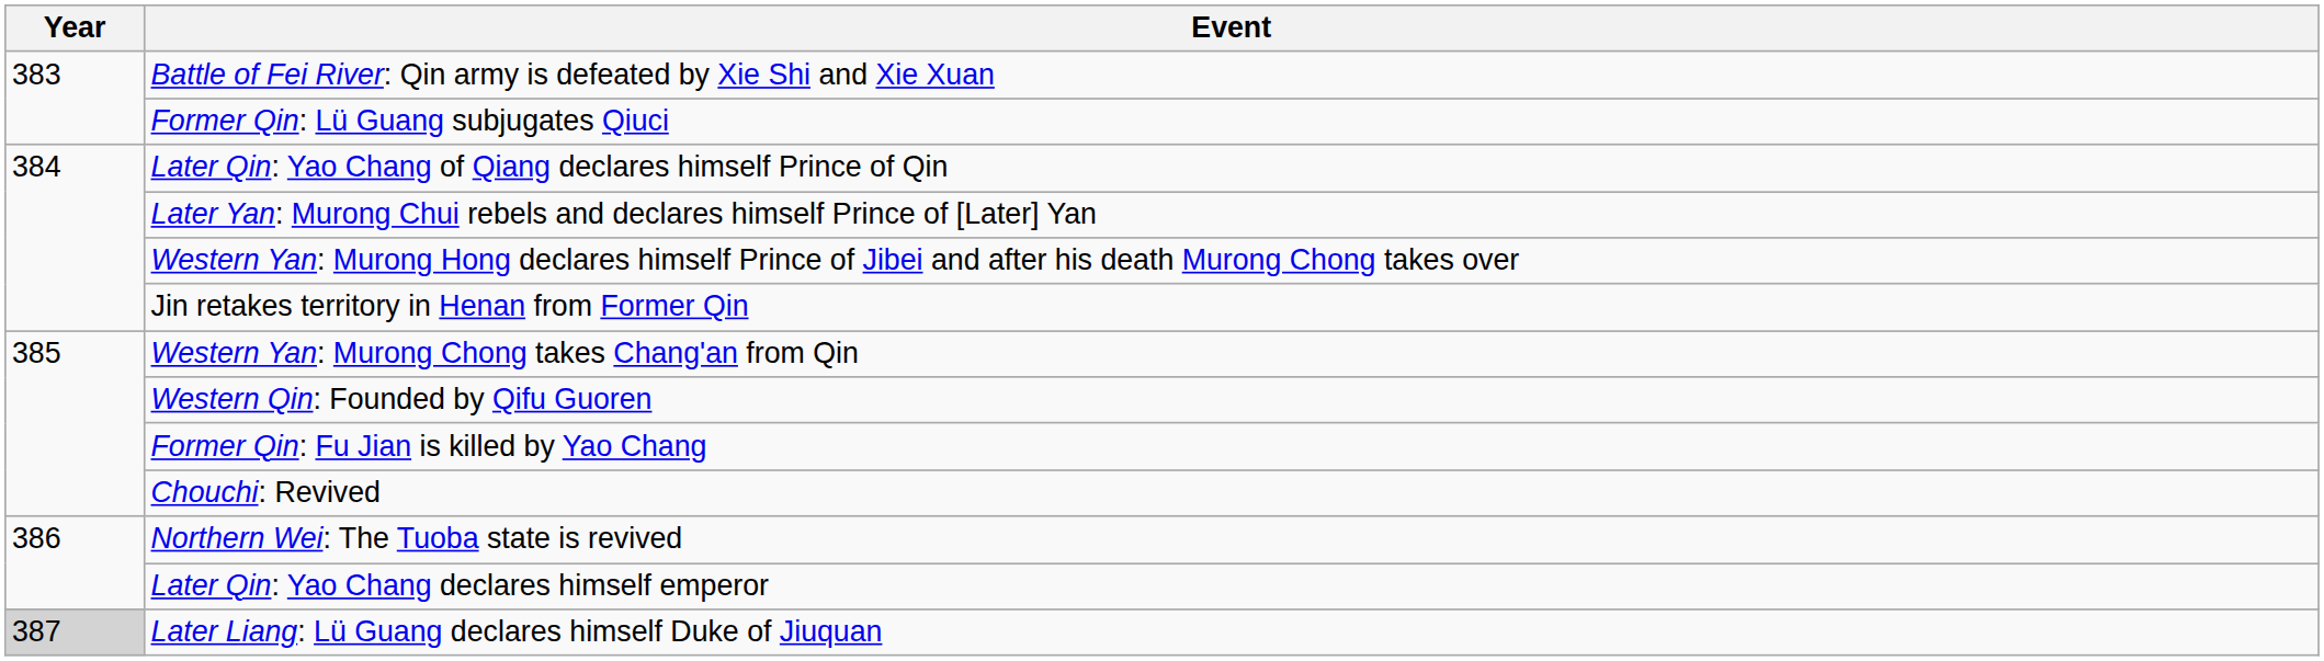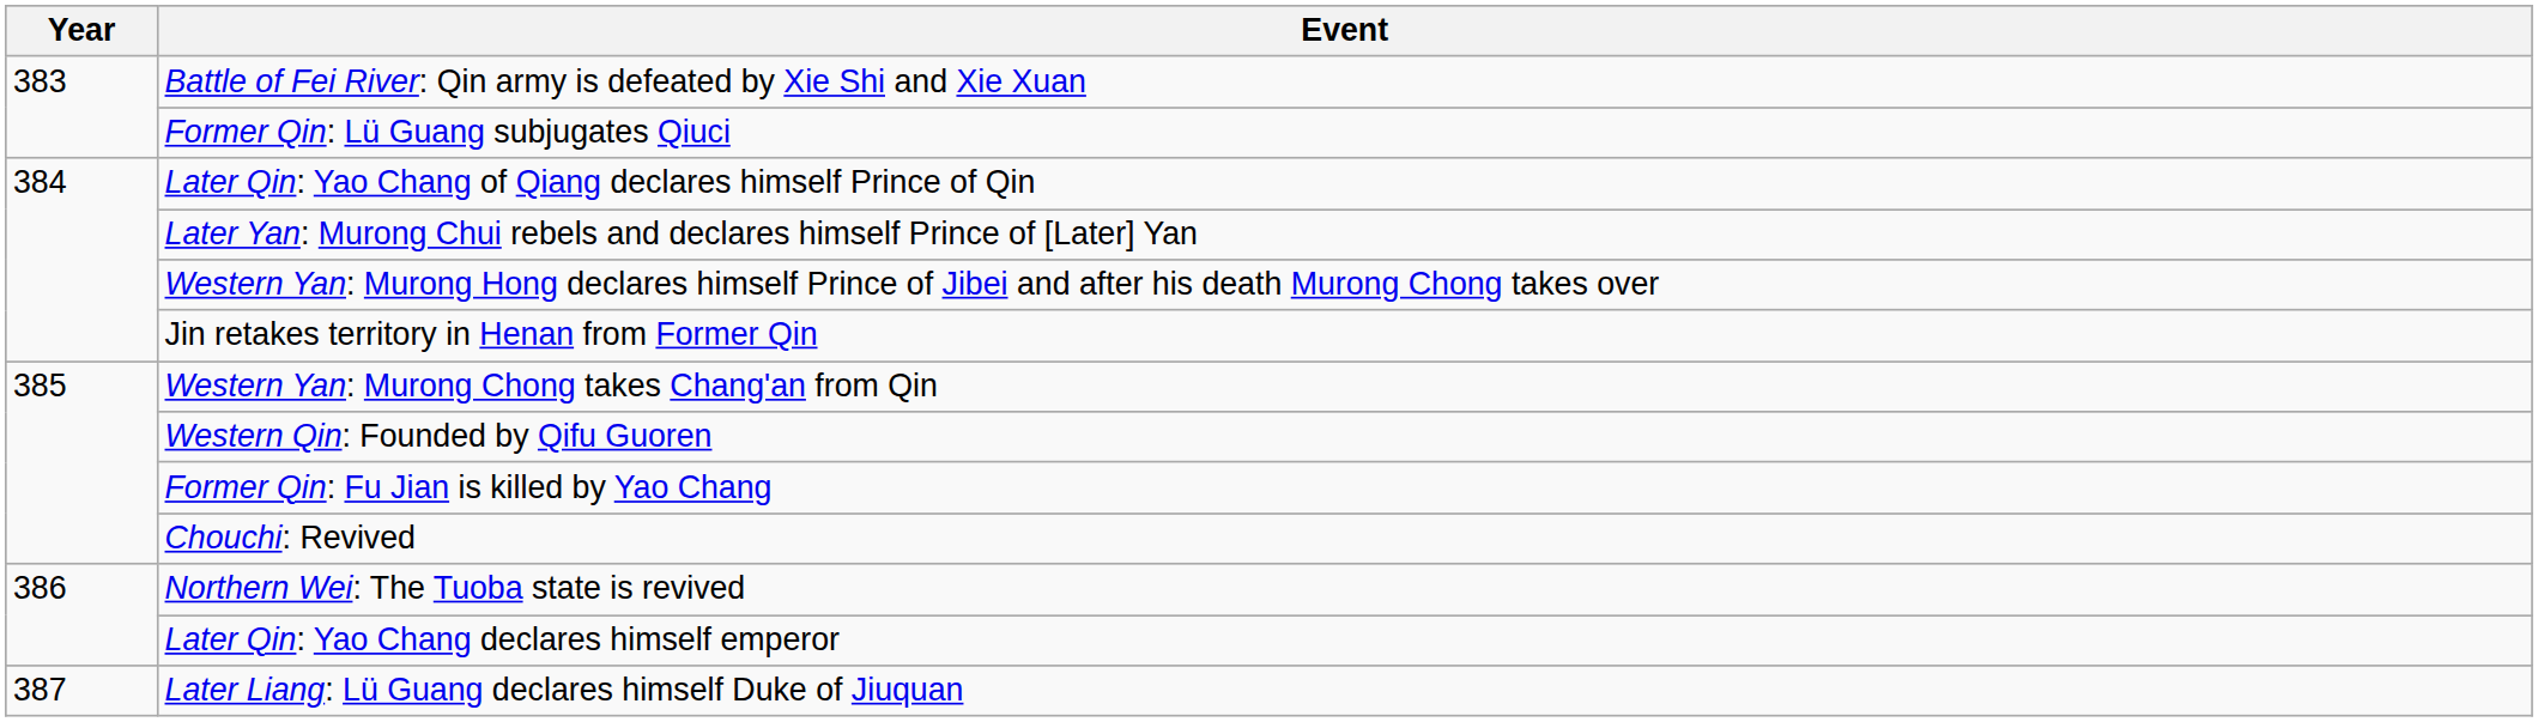Later Liang: Lü Guang declares himself Duke of Jiuquan | Year: lightgrey background -> no background
